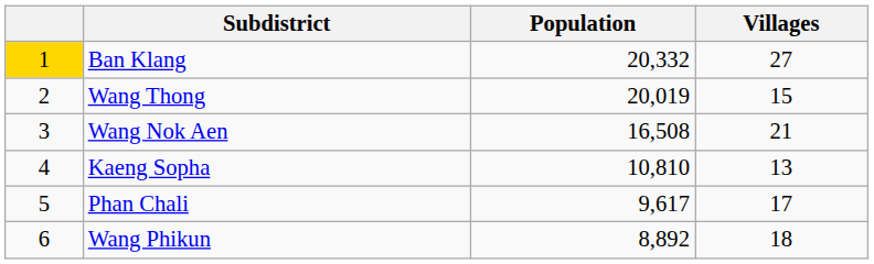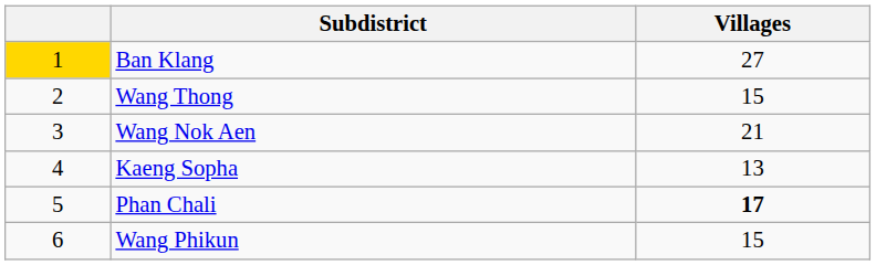- column: Population | 20,332 | 20,019 | 16,508 | 10,810 | 9,617 | 8,892
Phan Chali | Villages: normal -> bold
Wang Phikun | Villages: 18 -> 15
